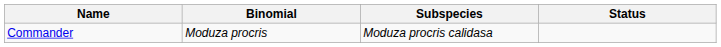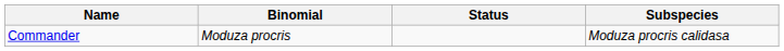columns swapped: Subspecies <-> Status
